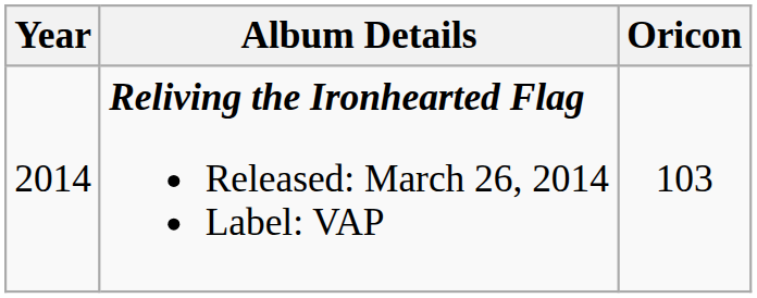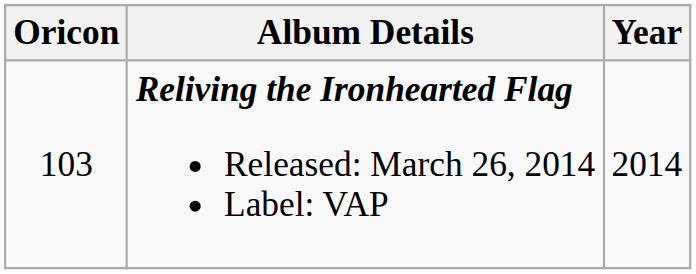columns swapped: Year <-> Oricon
